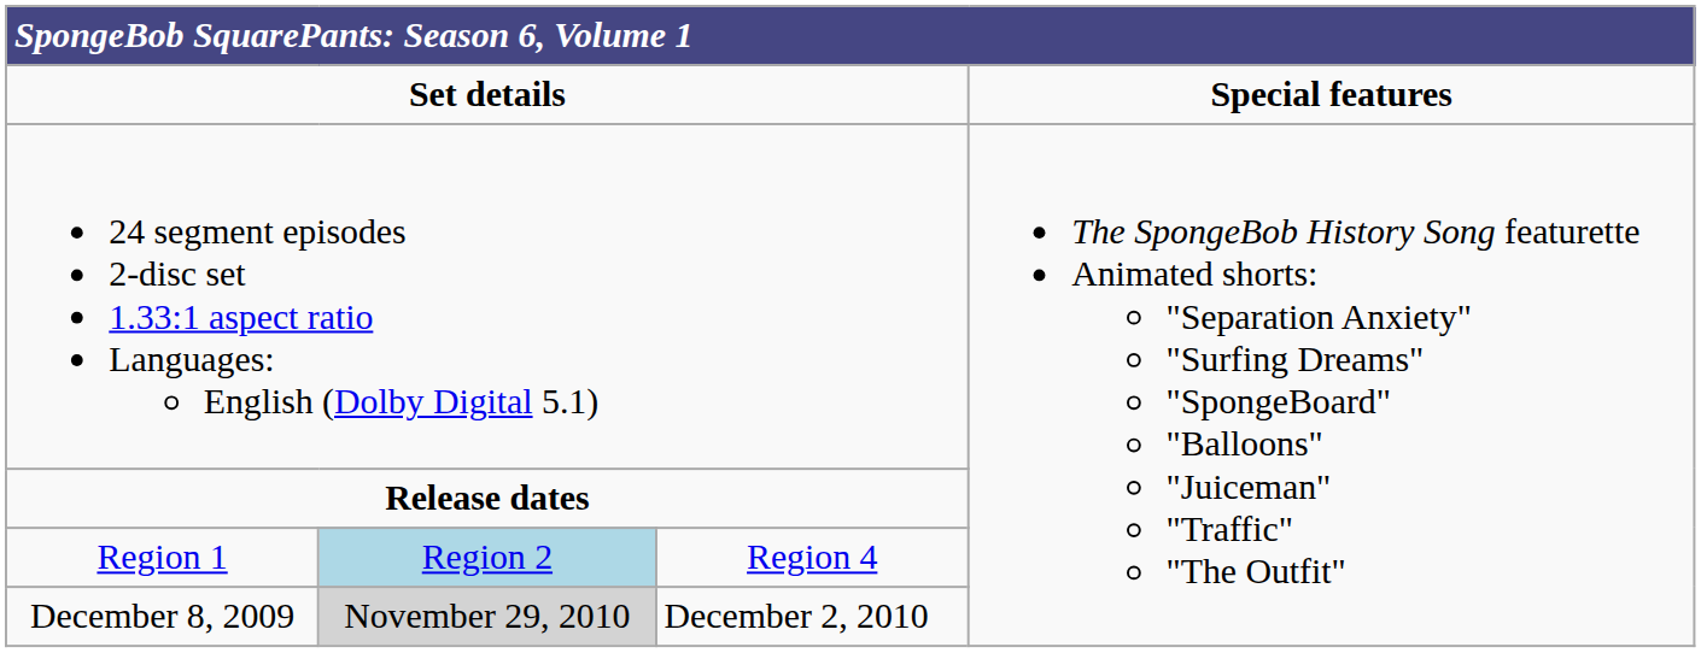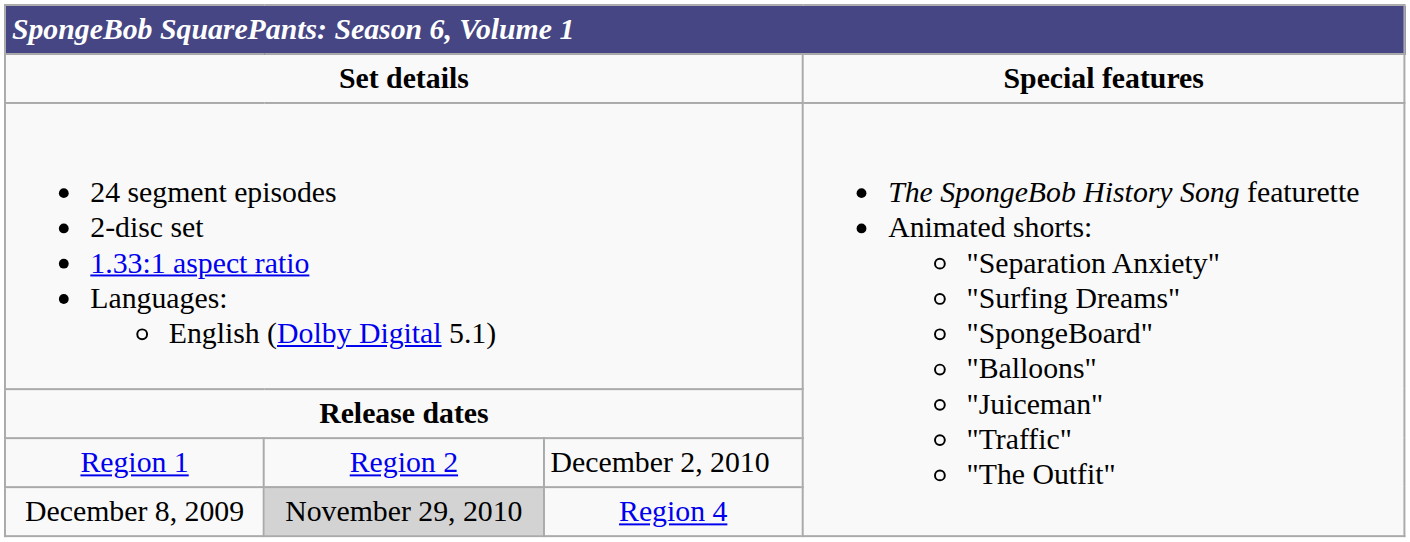Region 1 | column 2: lightblue background -> no background
Region 1 | column 3: Region 4 -> December 2, 2010
December 8, 2009 | column 3: December 2, 2010 -> Region 4
